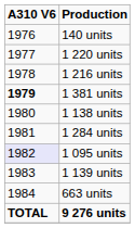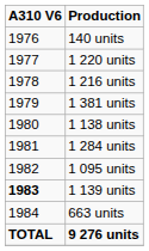1 381 units | A310 V6: bold -> normal
1 095 units | A310 V6: lavender background -> no background
1 139 units | A310 V6: normal -> bold
